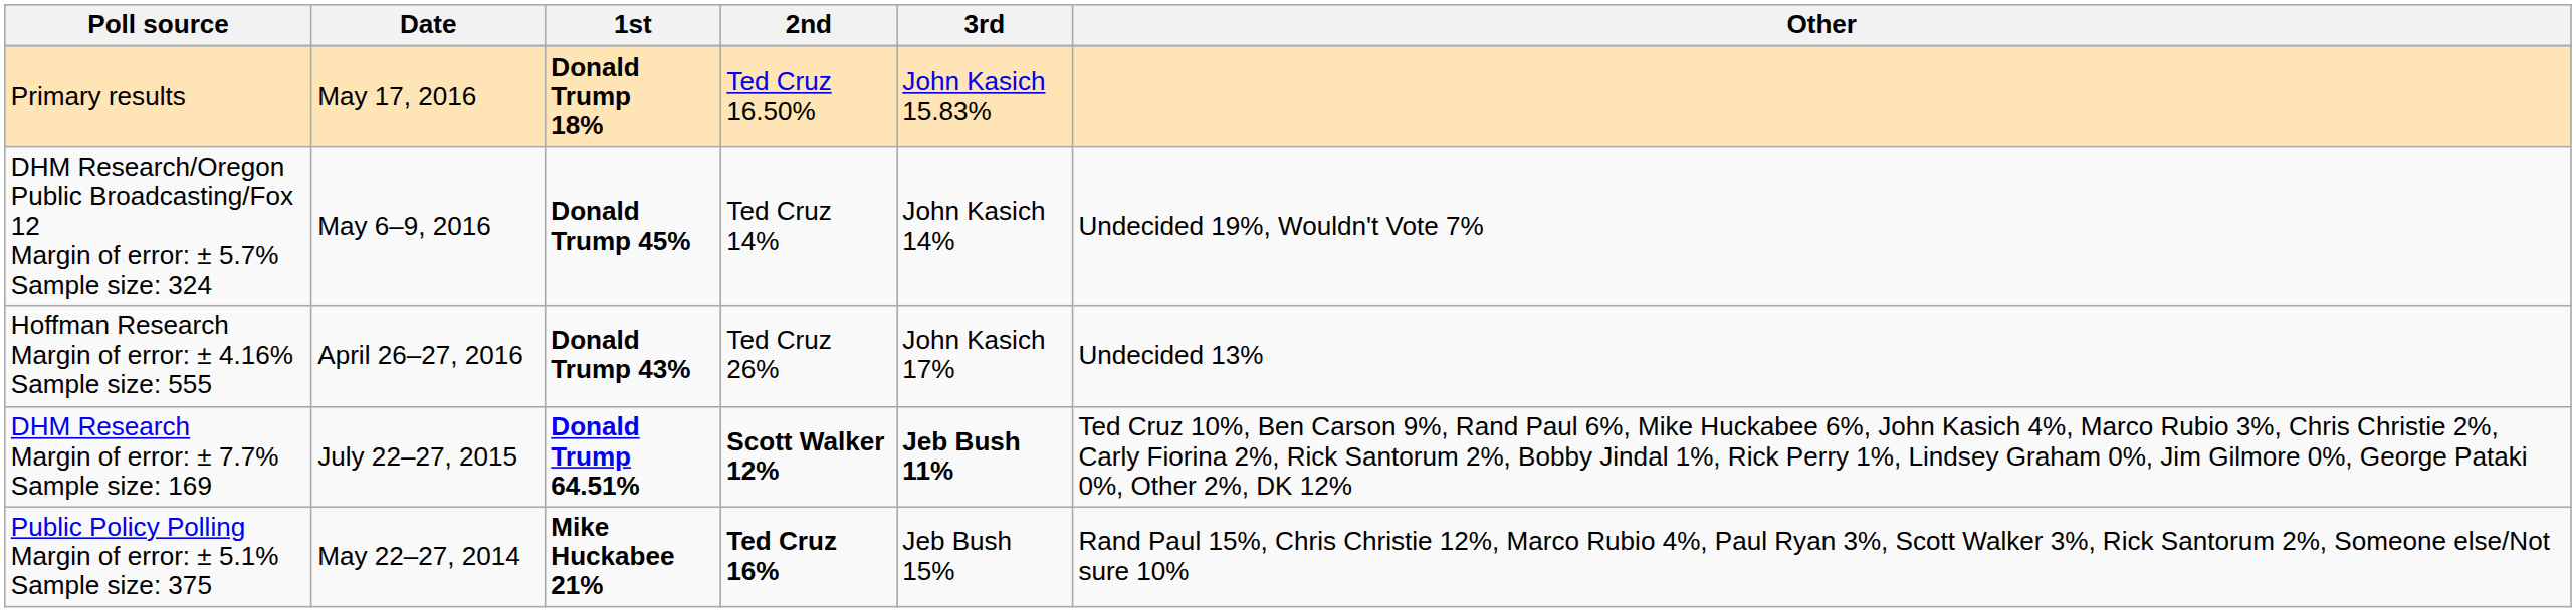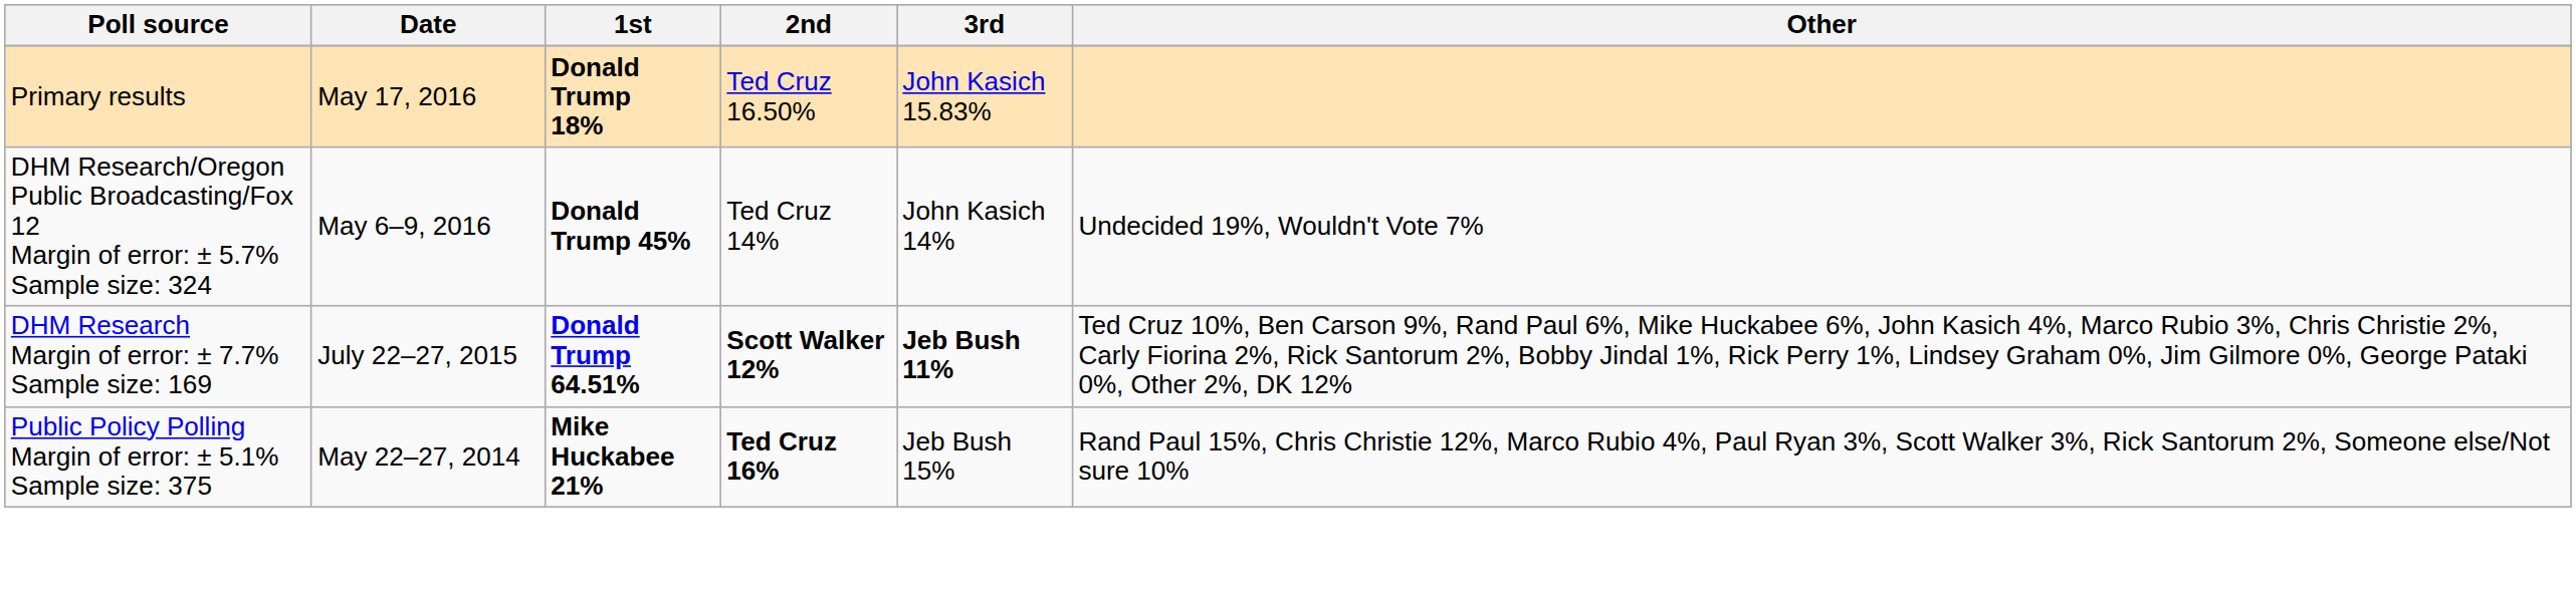- row: Hoffman Research Margin of error: ± 4.16% Sample size: 555 | April 26–27, 2016 | Donald Trump 43% | Ted Cruz 26% | John Kasich 17% | Undecided 13%
